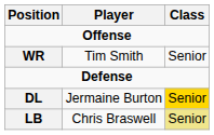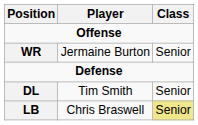WR | Player: Tim Smith -> Jermaine Burton
DL | Player: Jermaine Burton -> Tim Smith
DL | Class: gold background -> no background
